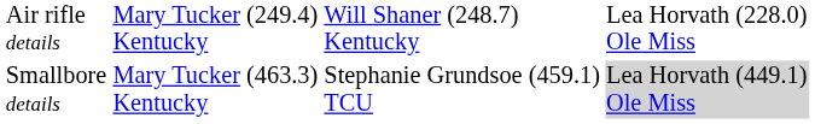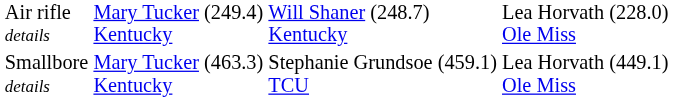Smallbore details | column 4: lightgrey background -> no background
